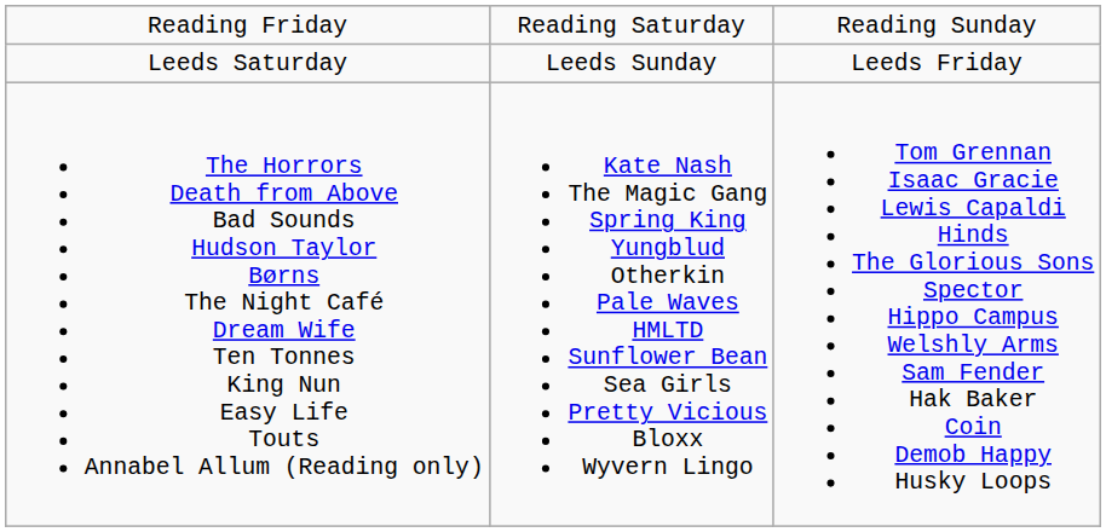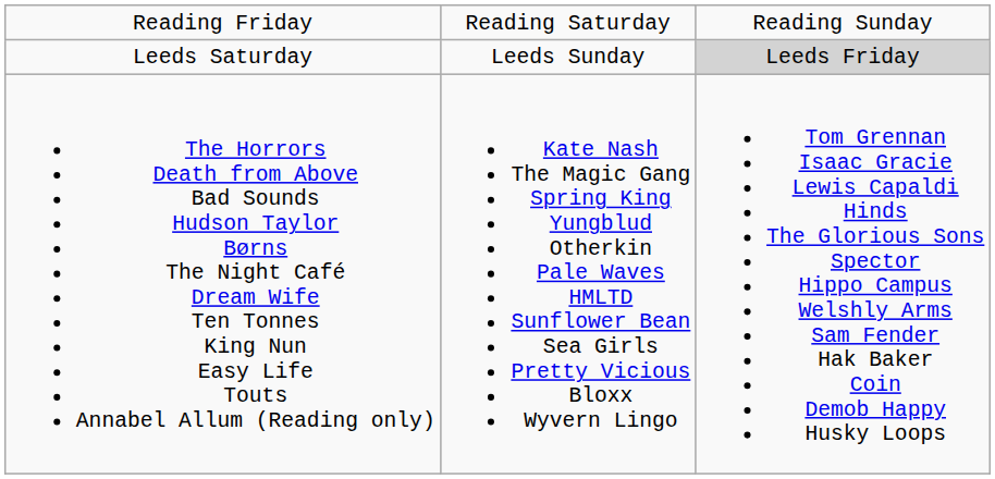Leeds Saturday | column 3: no background -> lightgrey background
